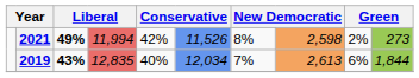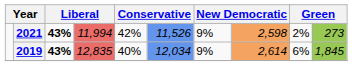2021 | column 3: 49% -> 43%
2021 | column 7: 8% -> 9%
2019 | column 7: 7% -> 9%
2019 | column 8: 2,613 -> 2,614
2019 | column 10: 1,844 -> 1,845
